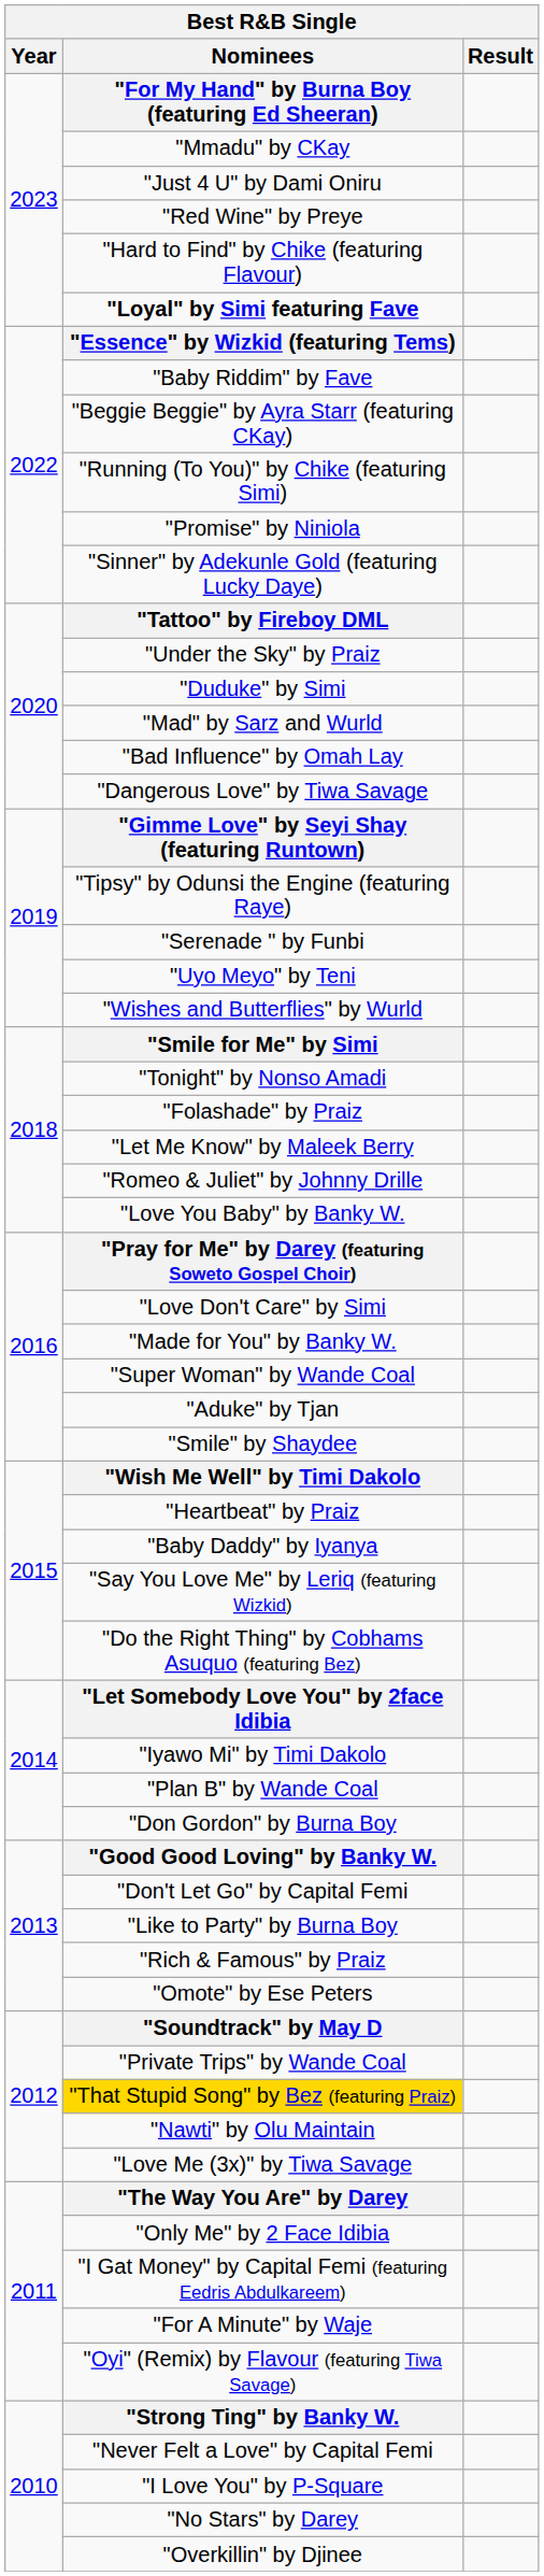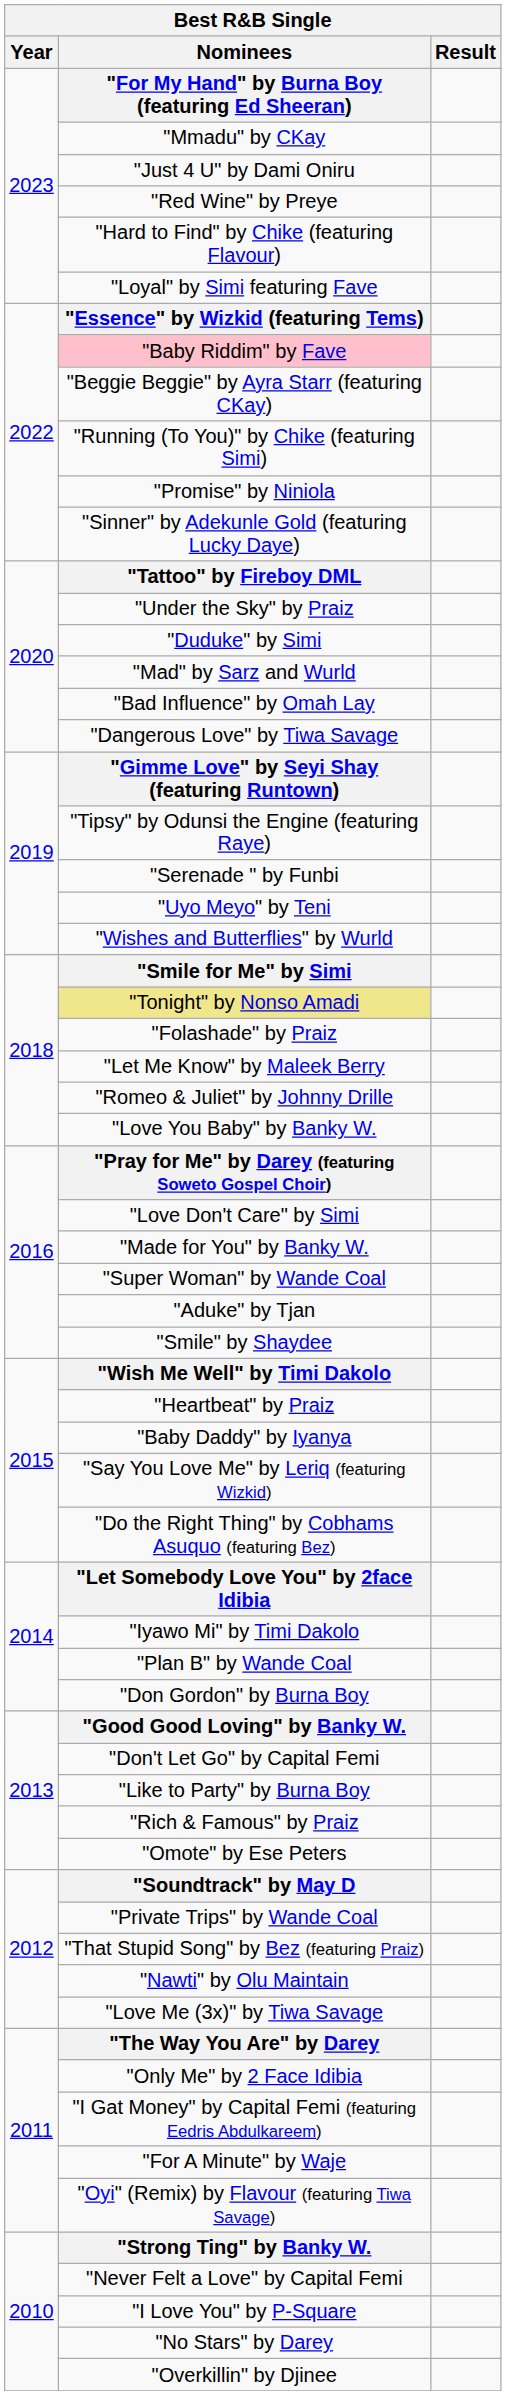"Loyal" by Simi featuring Fave | Nominees: bold -> normal
"Baby Riddim" by Fave | Nominees: no background -> pink background
"Tonight" by Nonso Amadi | Nominees: no background -> khaki background
"That Stupid Song" by Bez (featuring Praiz) | Nominees: gold background -> no background
